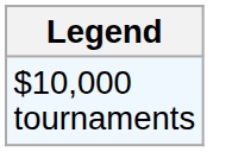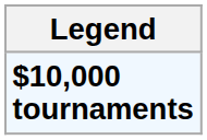row 2 | column 1: normal -> bold
